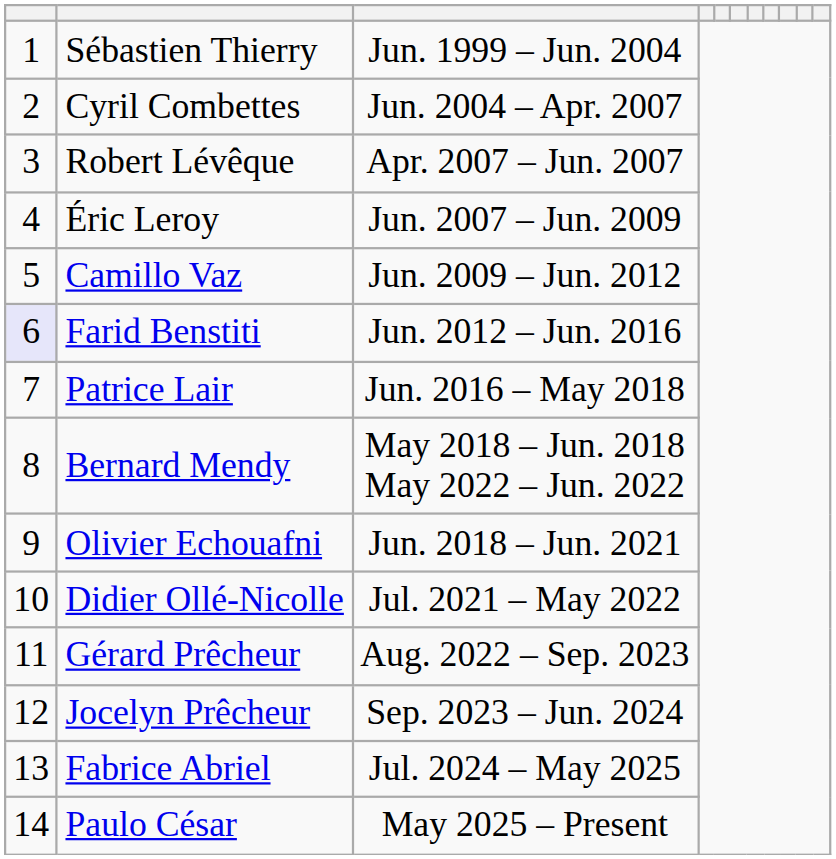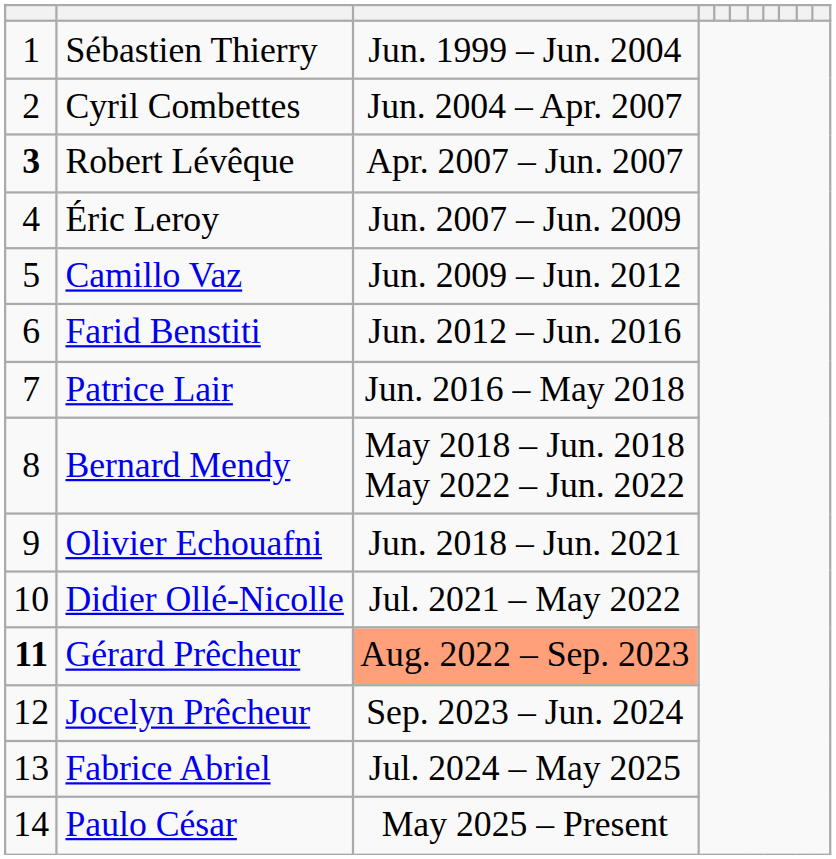Robert Lévêque | column 1: normal -> bold
Farid Benstiti | column 1: lavender background -> no background
Gérard Prêcheur | column 1: normal -> bold
Gérard Prêcheur | column 3: no background -> lightsalmon background
